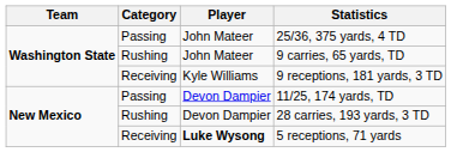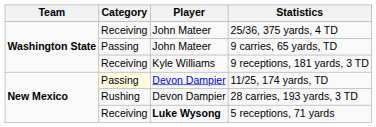25/36, 375 yards, 4 TD | Category: Passing -> Receiving
9 carries, 65 yards, TD | Category: Rushing -> Passing
11/25, 174 yards, TD | Category: no background -> lightyellow background
